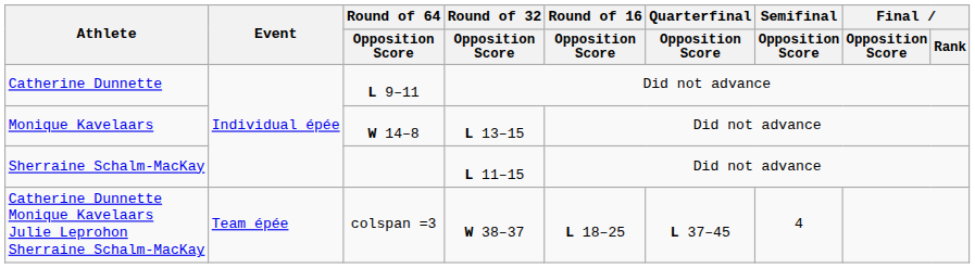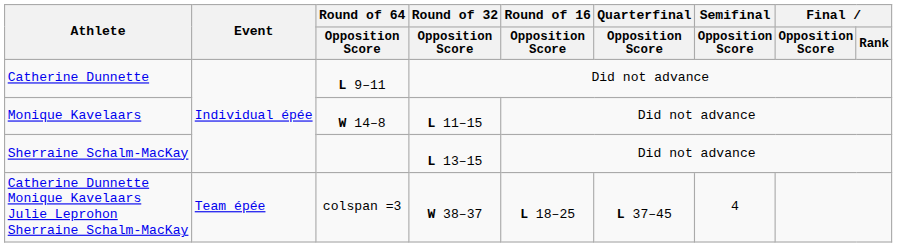Monique Kavelaars | Round of 32 / Opposition Score: L 13–15 -> L 11–15
Sherraine Schalm-MacKay | Round of 32 / Opposition Score: L 11–15 -> L 13–15
